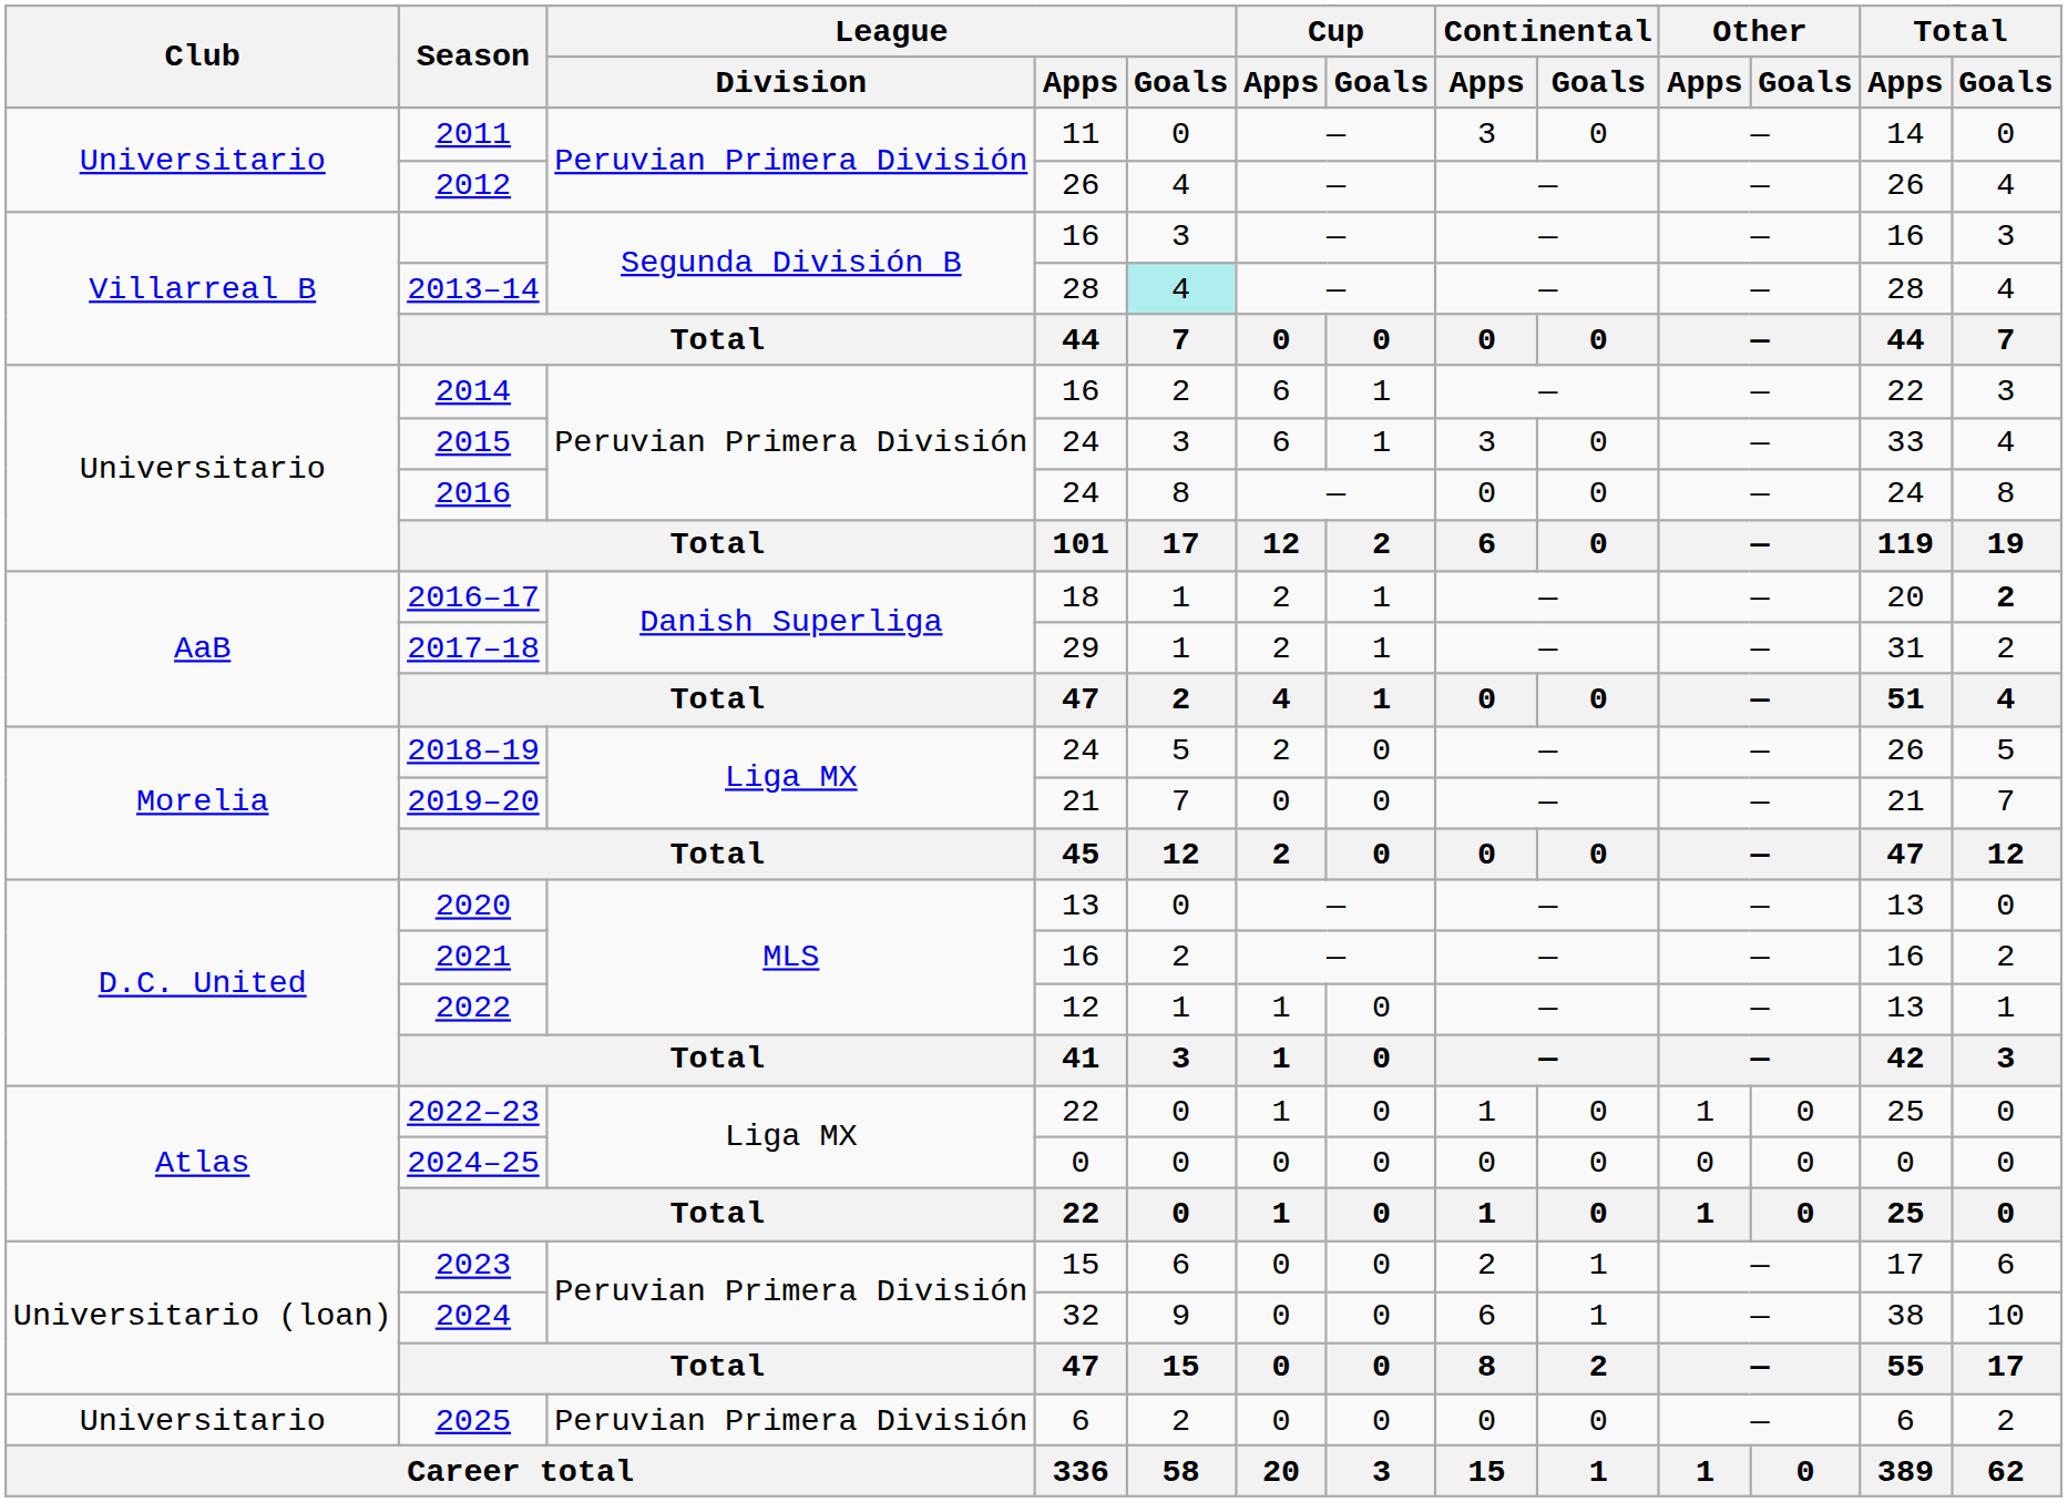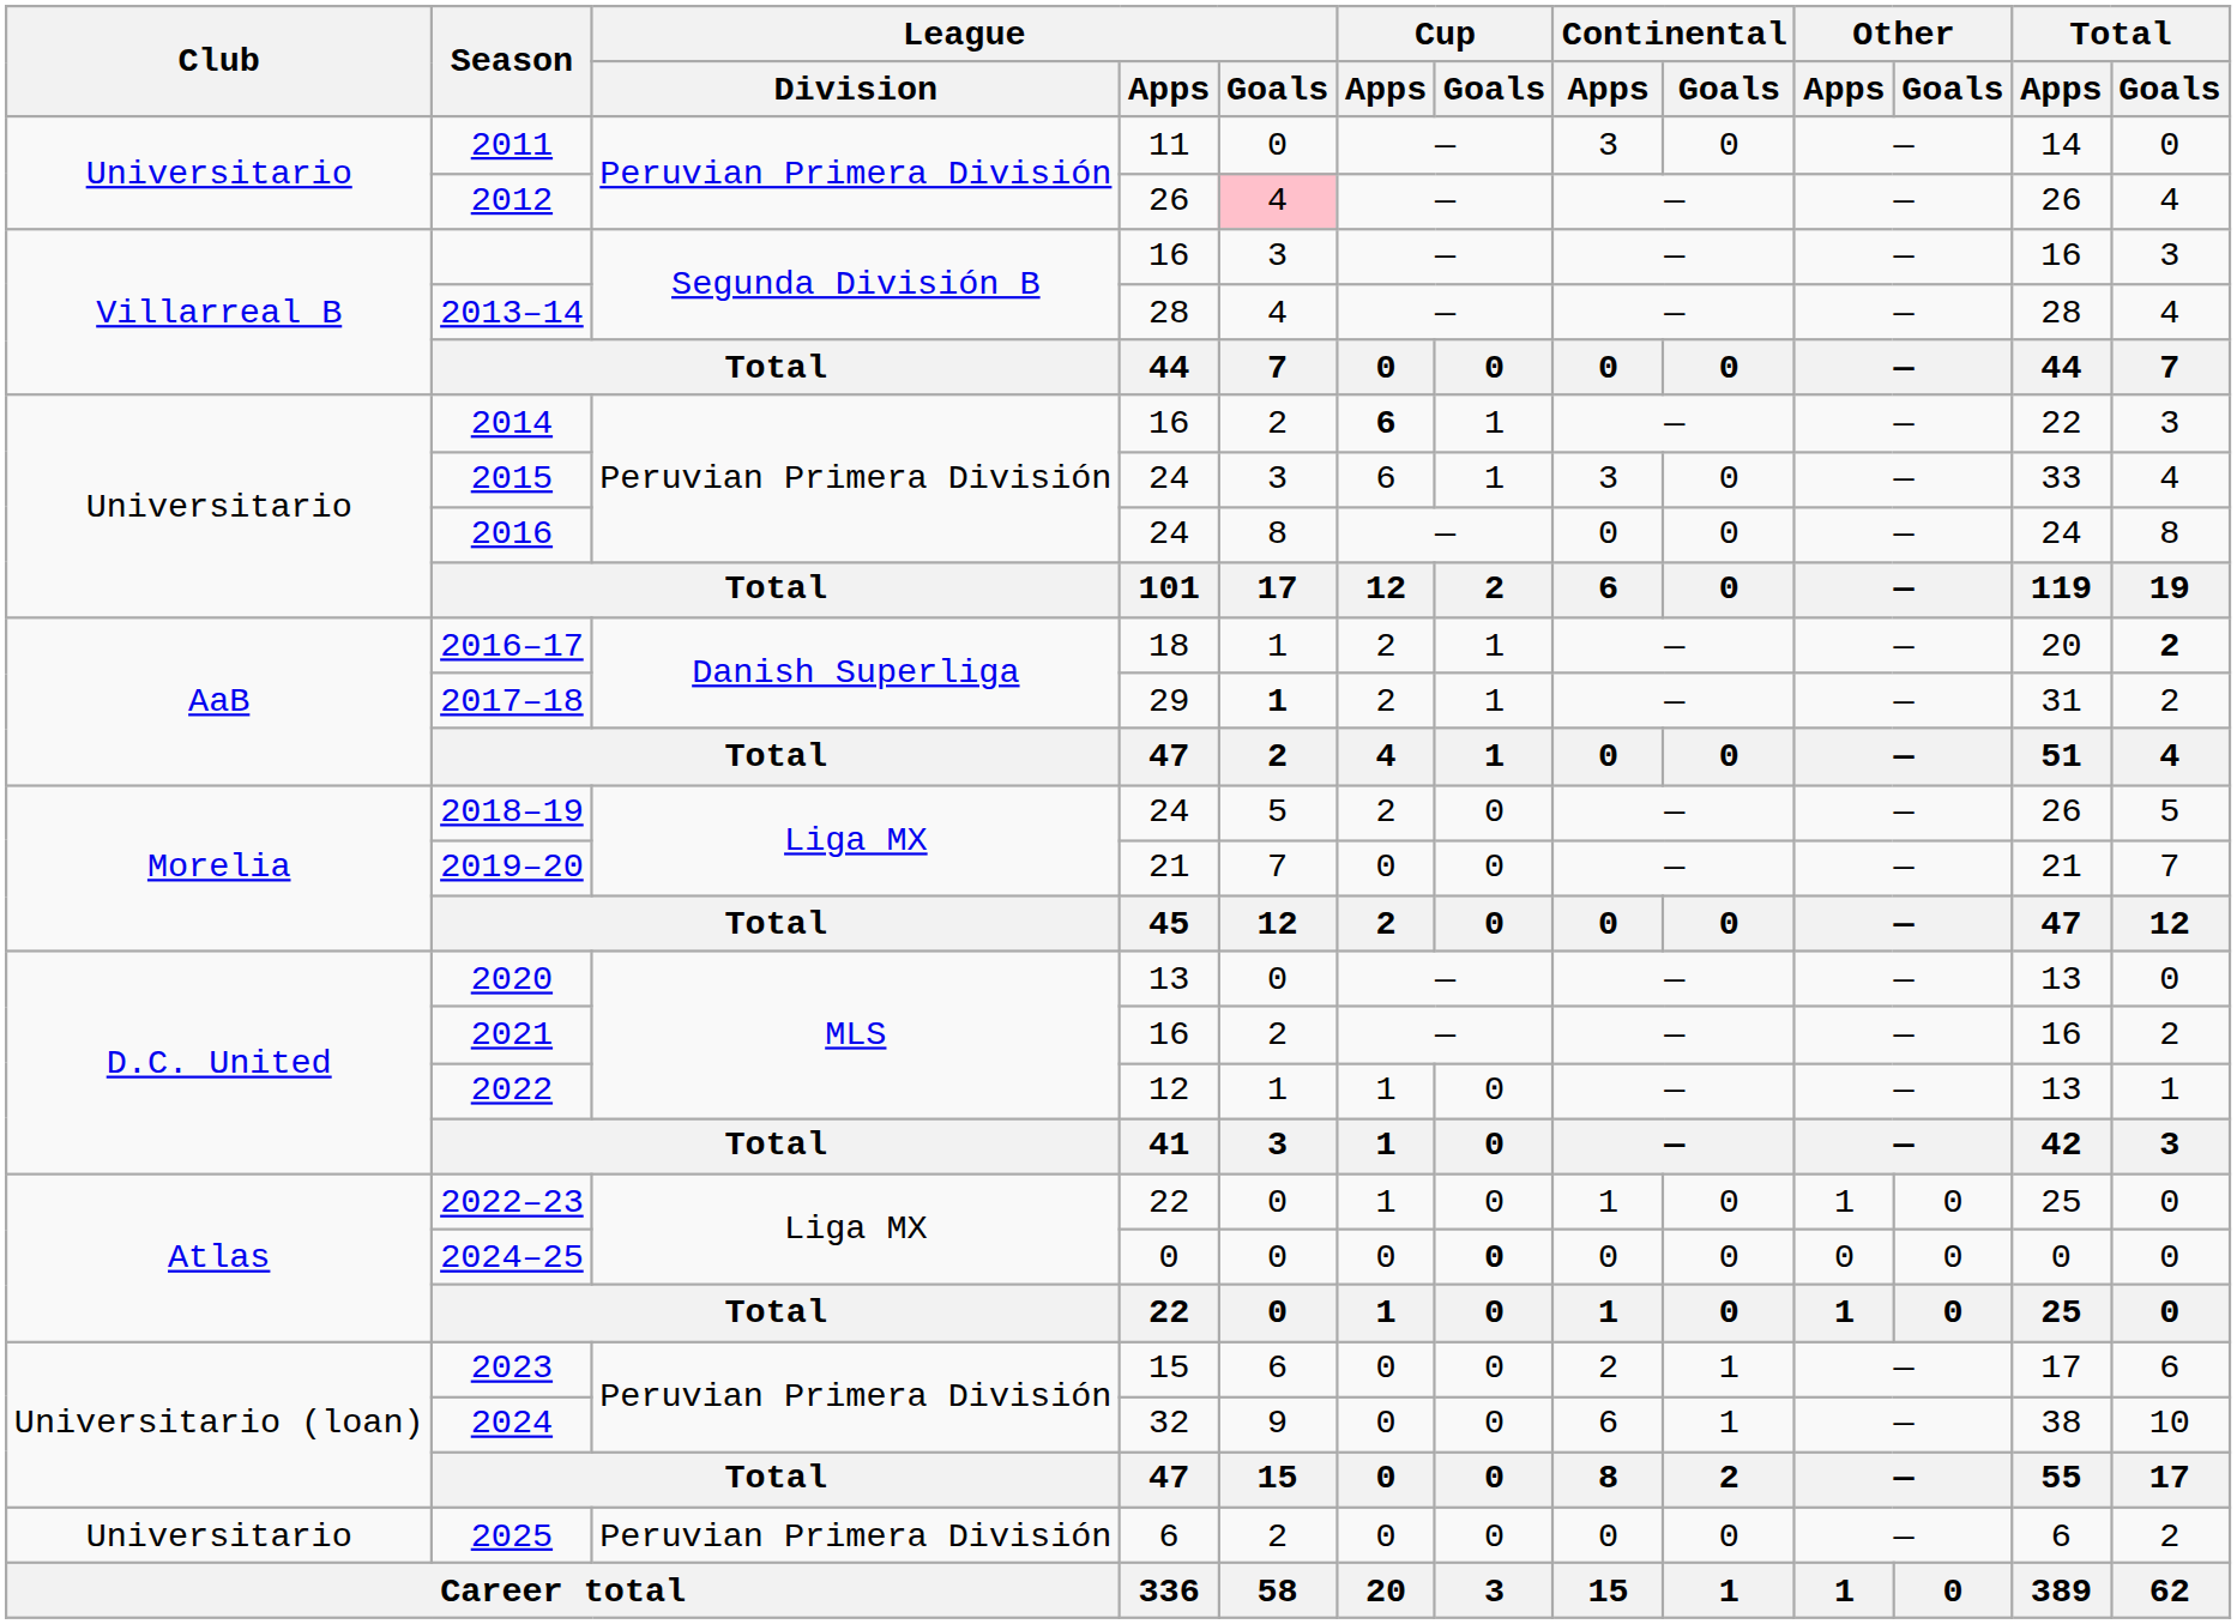2012 | League / Goals: no background -> pink background
2013–14 | League / Goals: paleturquoise background -> no background
2014 | Cup / Apps: normal -> bold
2017–18 | League / Goals: normal -> bold
2024–25 | Cup / Goals: normal -> bold
